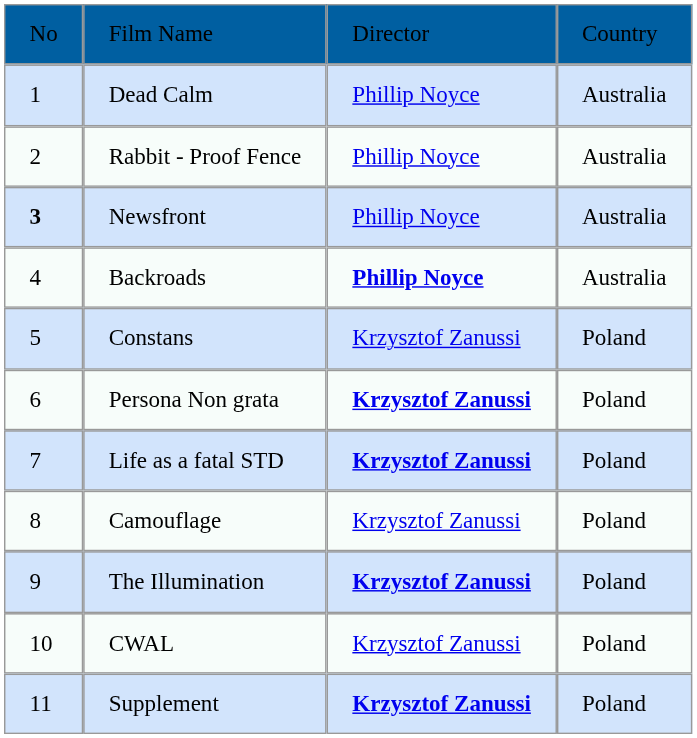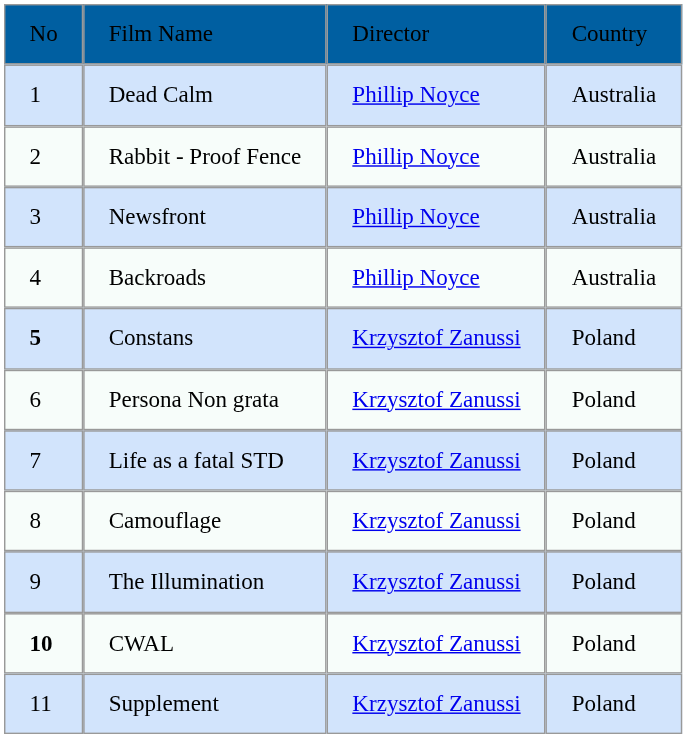Newsfront | column 1: bold -> normal
Backroads | column 3: bold -> normal
Constans | column 1: normal -> bold
Persona Non grata | column 3: bold -> normal
Life as a fatal STD | column 3: bold -> normal
The Illumination | column 3: bold -> normal
CWAL | column 1: normal -> bold
Supplement | column 3: bold -> normal
